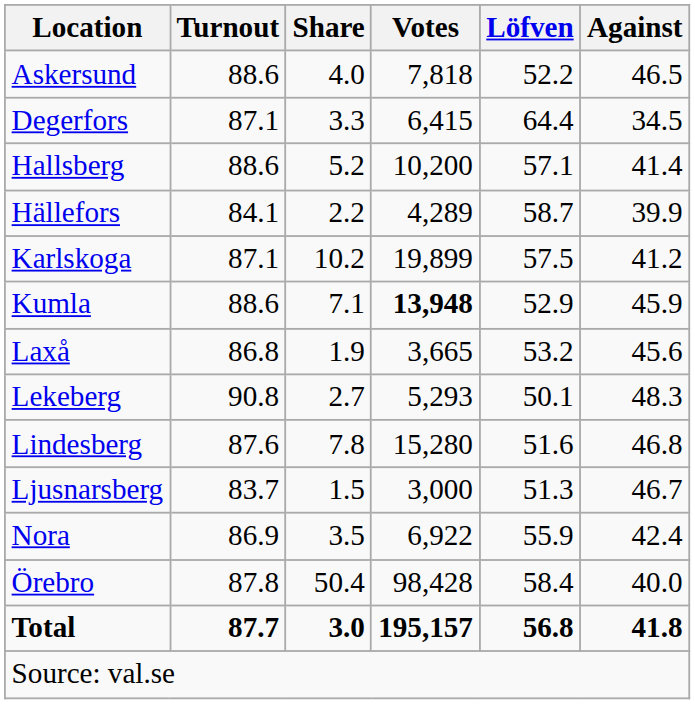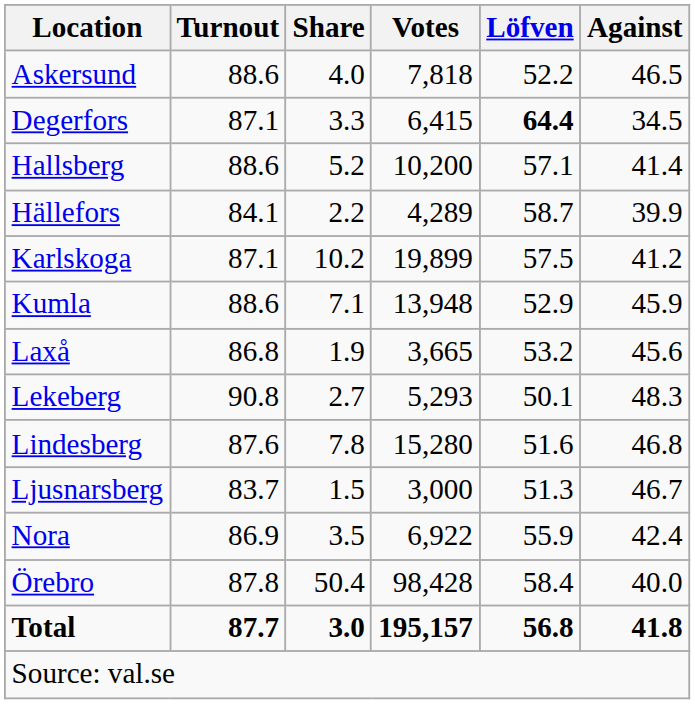Degerfors | Löfven: normal -> bold
Kumla | Votes: bold -> normal
